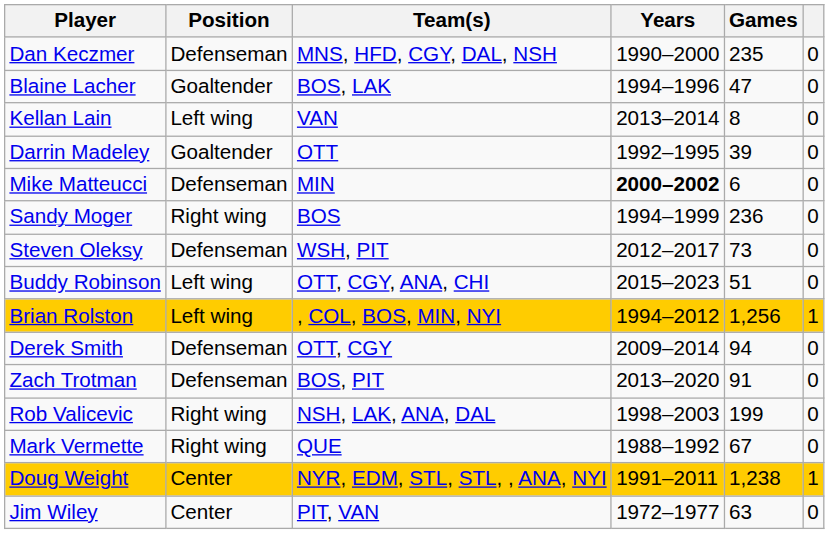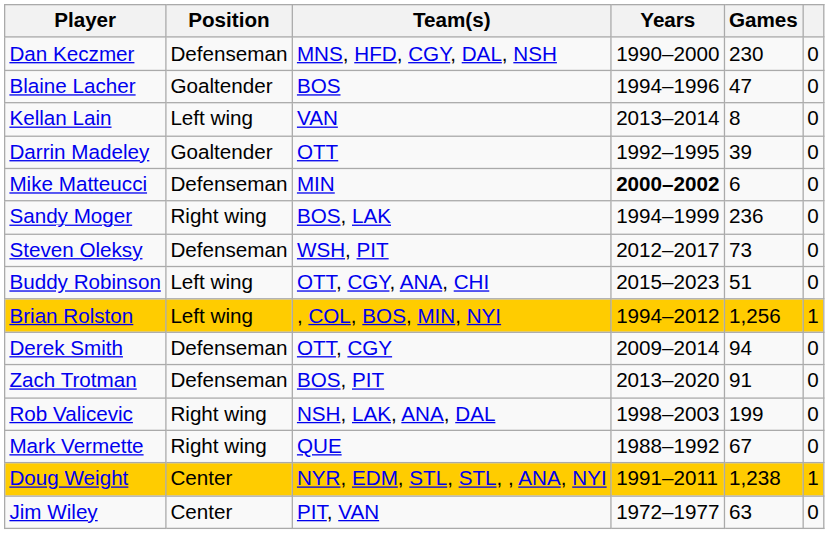Dan Keczmer | Games: 235 -> 230
Blaine Lacher | Team(s): BOS, LAK -> BOS
Sandy Moger | Team(s): BOS -> BOS, LAK
